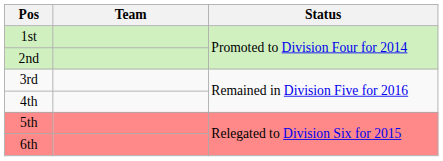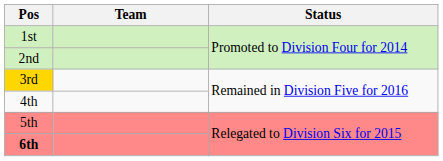3rd | Pos: no background -> gold background
6th | Pos: normal -> bold
